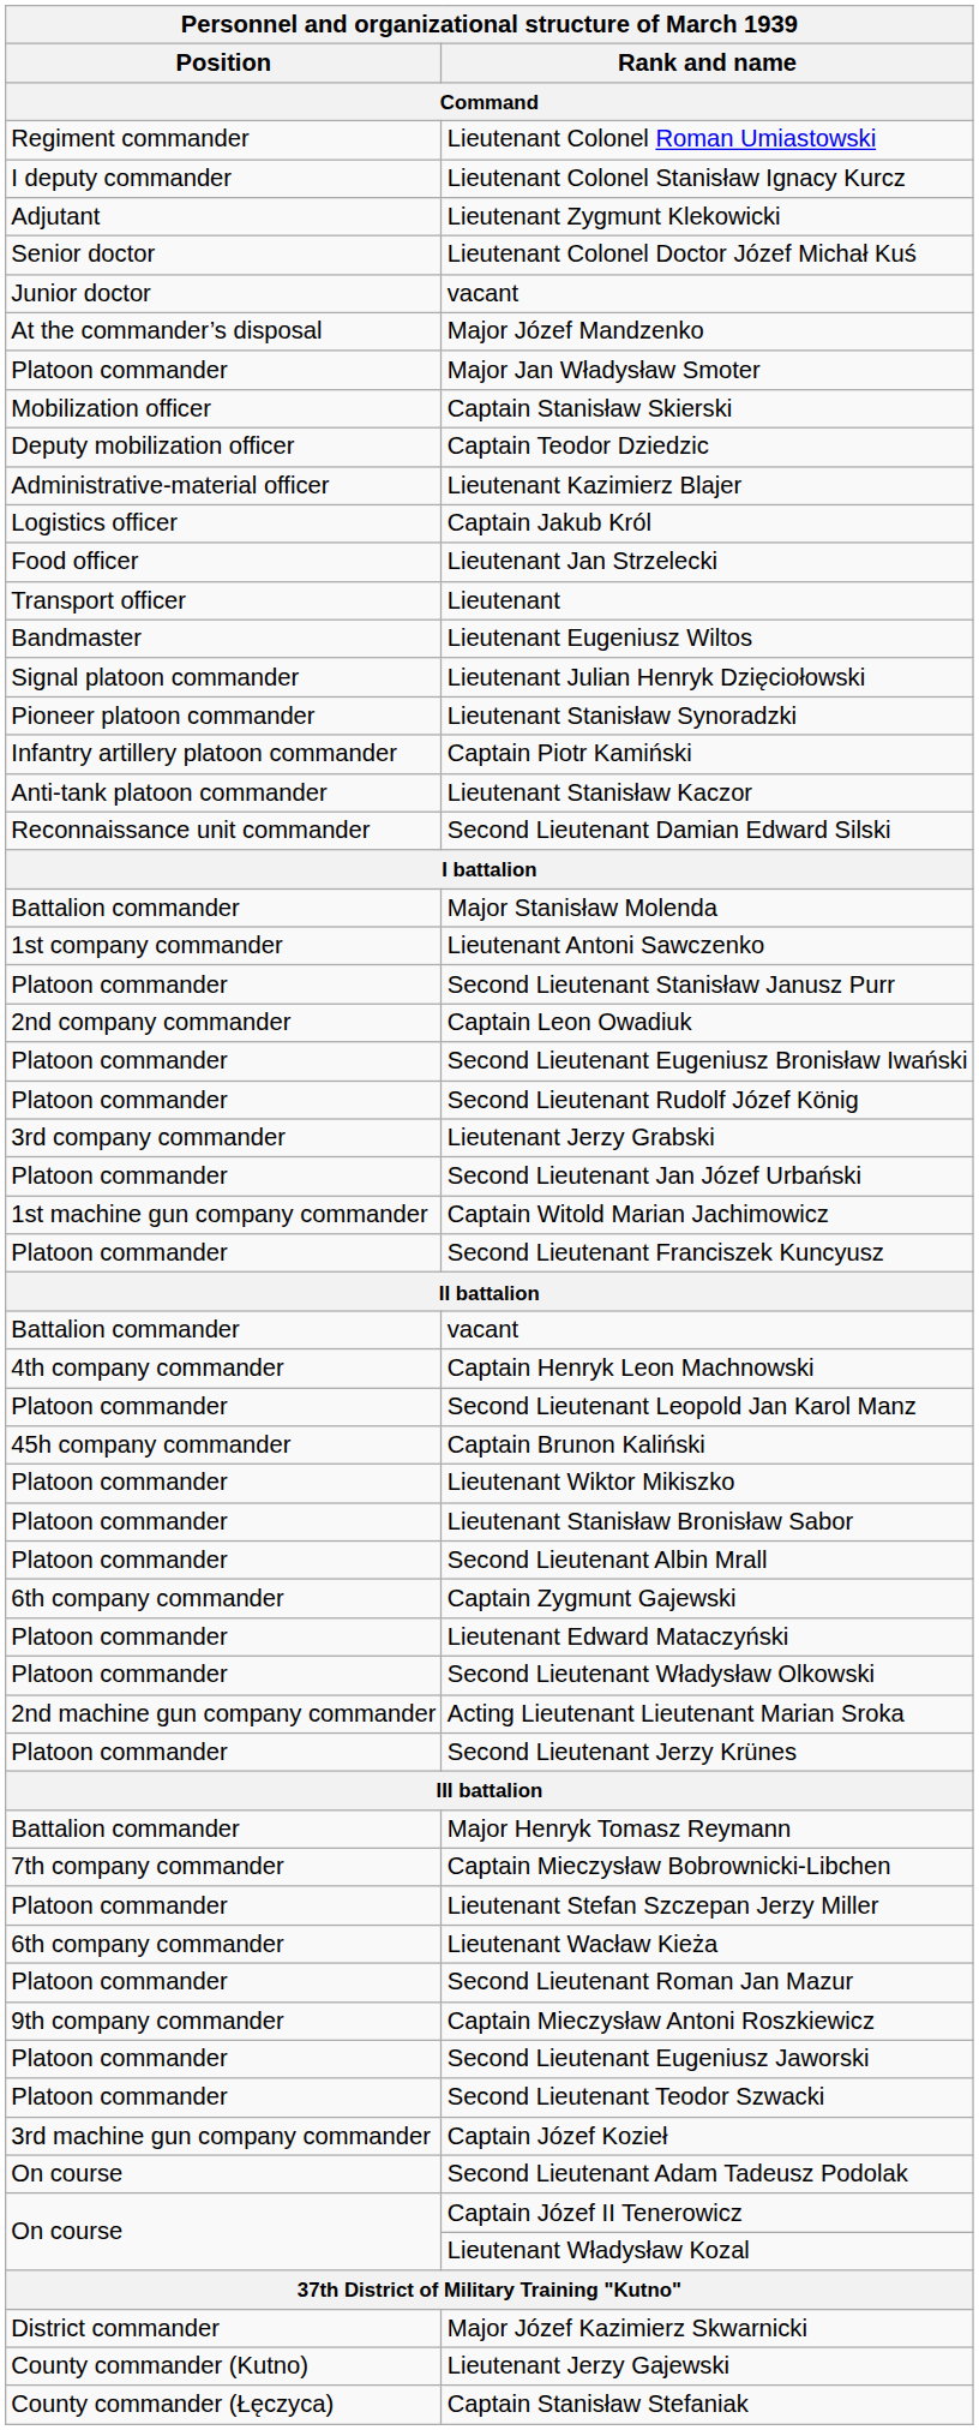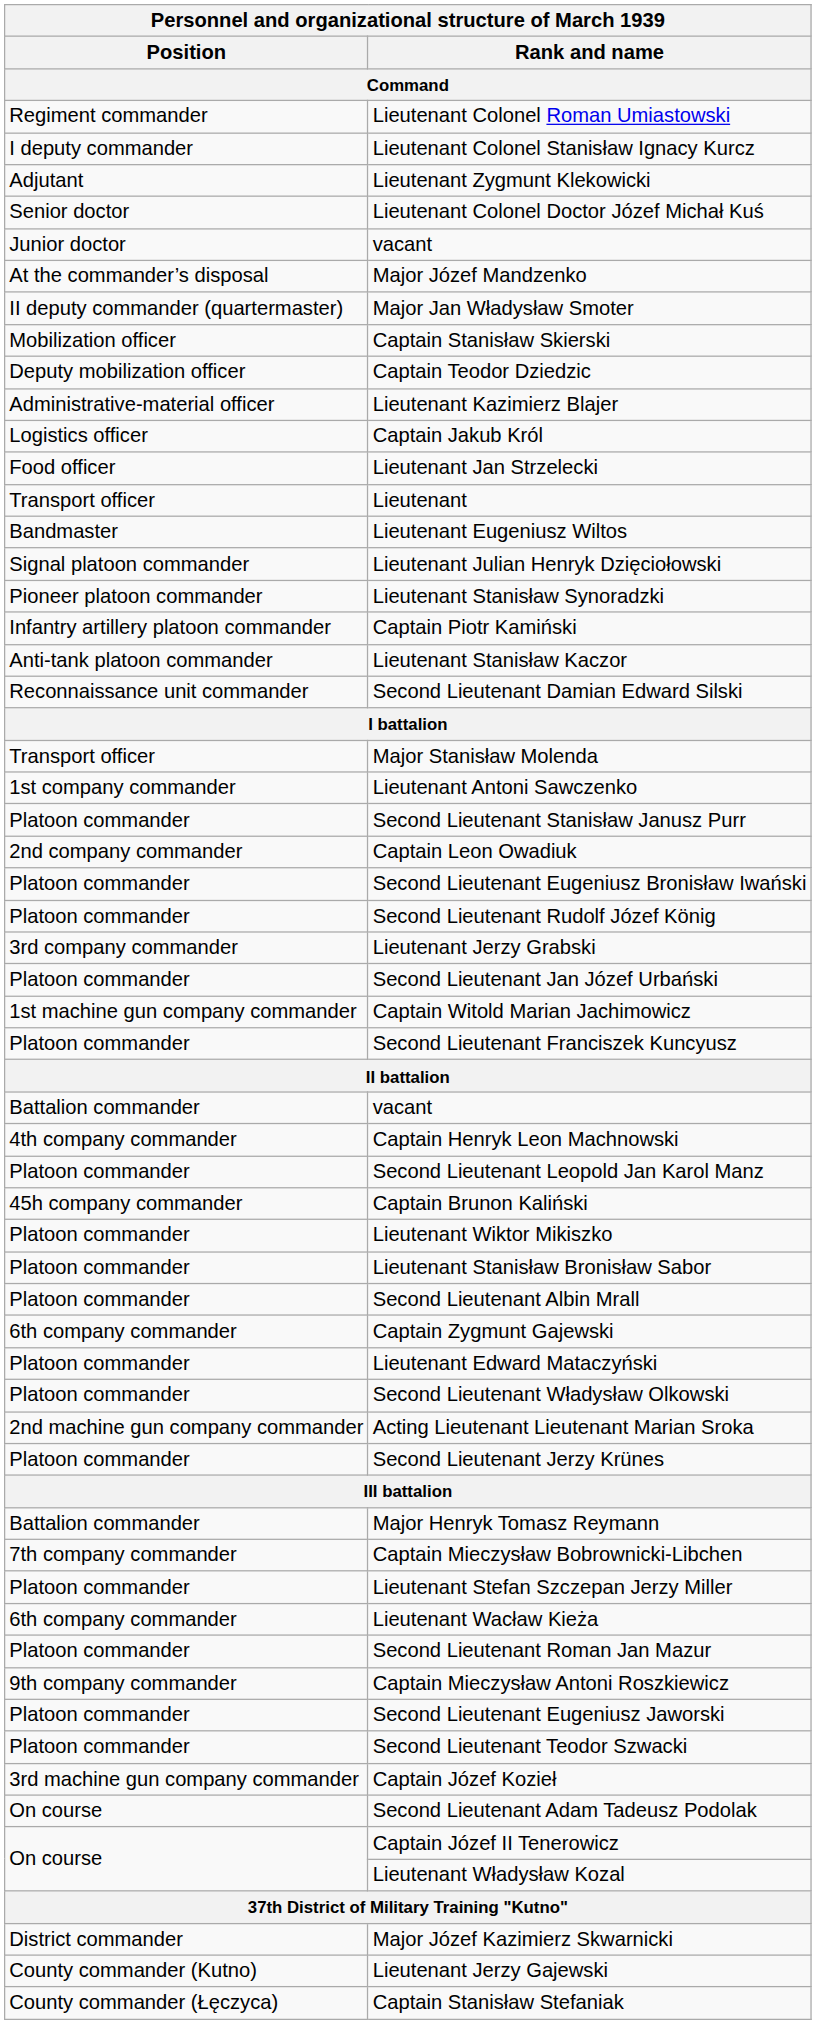row 10 | Position: Platoon commander -> II deputy commander (quartermaster)
row 24 | Position: Battalion commander -> Transport officer
